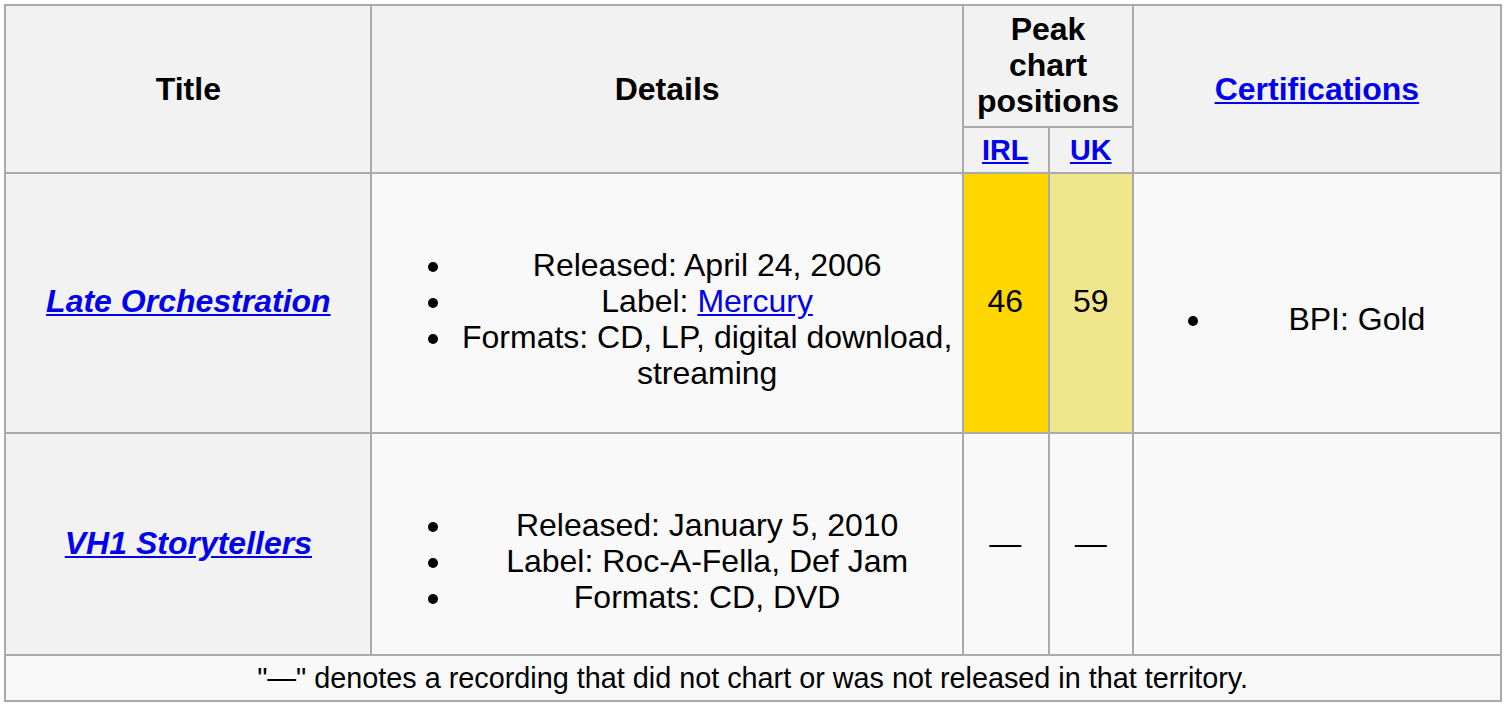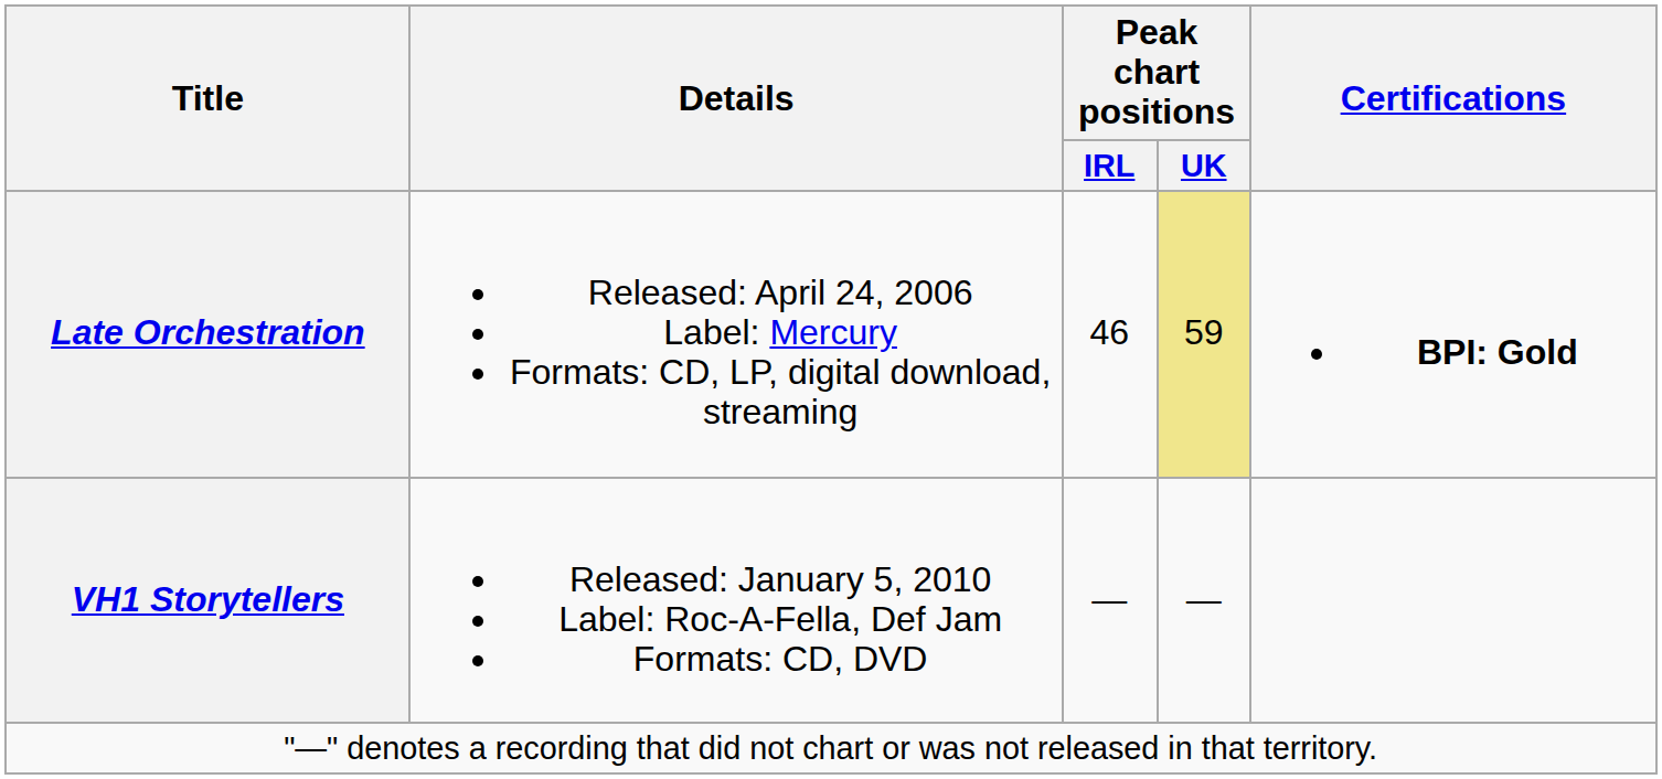Late Orchestration | Peak chart positions / IRL: gold background -> no background
Late Orchestration | Certifications: normal -> bold
